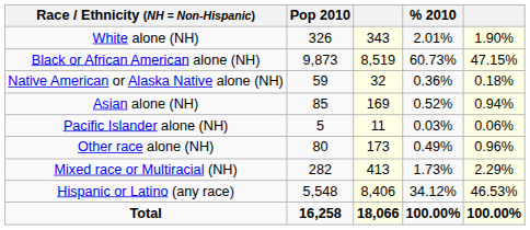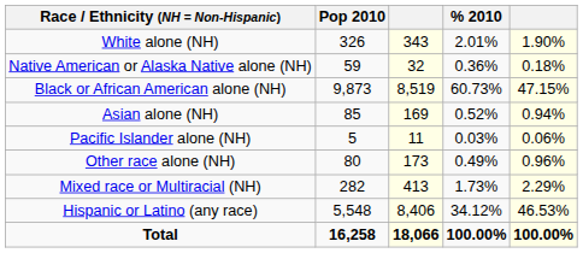rows swapped: Black or African American alone (NH) <-> Native American or Alaska Native alone (NH)
